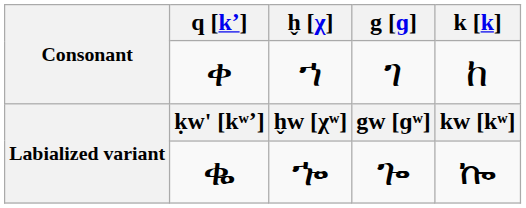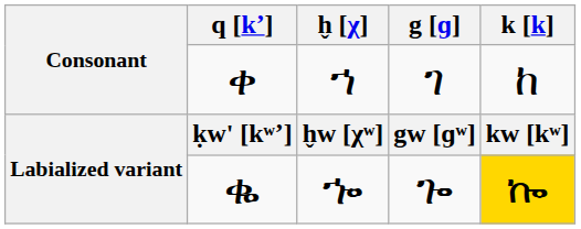Labialized variant / ቈ | k [k]: no background -> gold background
